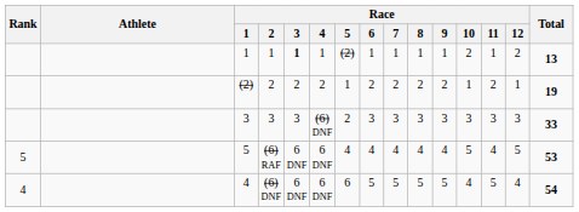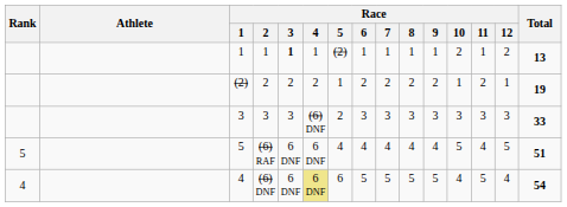row 6 | Total: 53 -> 51
row 7 | Race / 4: no background -> khaki background
